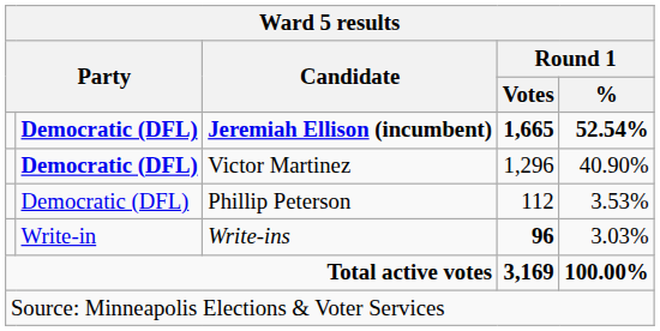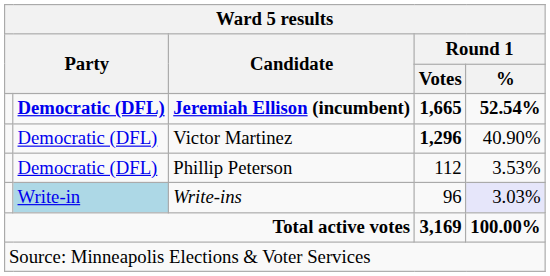Victor Martinez | column 2: bold -> normal
Victor Martinez | Ward 5 results / Round 1 / Votes: normal -> bold
Write-ins | column 2: no background -> lightblue background
Write-ins | Ward 5 results / Round 1 / Votes: bold -> normal
Write-ins | Ward 5 results / Round 1 / %: no background -> lavender background
